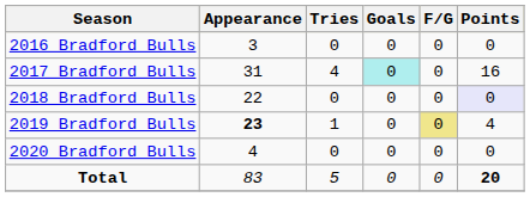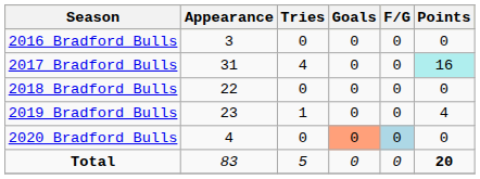2017 Bradford Bulls | Goals: paleturquoise background -> no background
2017 Bradford Bulls | Points: no background -> paleturquoise background
2018 Bradford Bulls | Points: lavender background -> no background
2019 Bradford Bulls | Appearance: bold -> normal
2019 Bradford Bulls | F/G: khaki background -> no background
2020 Bradford Bulls | Goals: no background -> lightsalmon background
2020 Bradford Bulls | F/G: no background -> lightblue background
